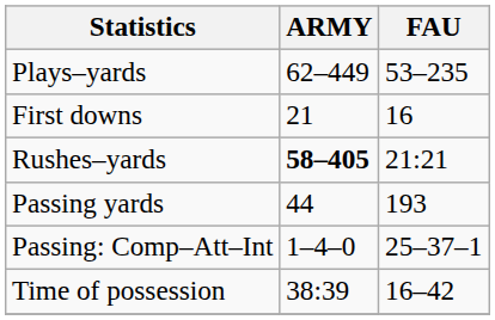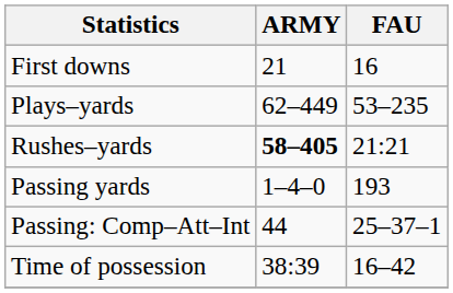rows swapped: First downs <-> Plays–yards
Passing yards | ARMY: 44 -> 1–4–0
Passing: Comp–Att–Int | ARMY: 1–4–0 -> 44
